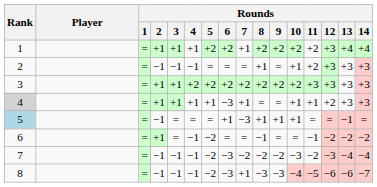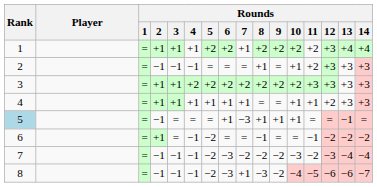row 6 | Rank: lightgrey background -> no background
row 6 | Rounds / 6: −3 -> +1
row 10 | Rounds / 9: −3 -> −2
